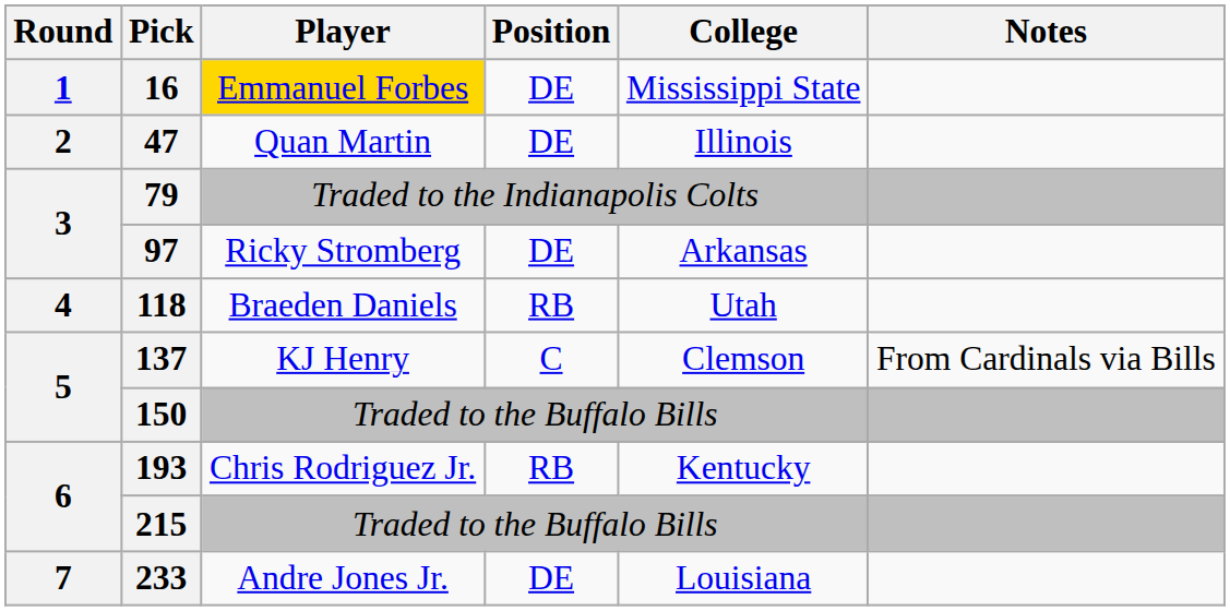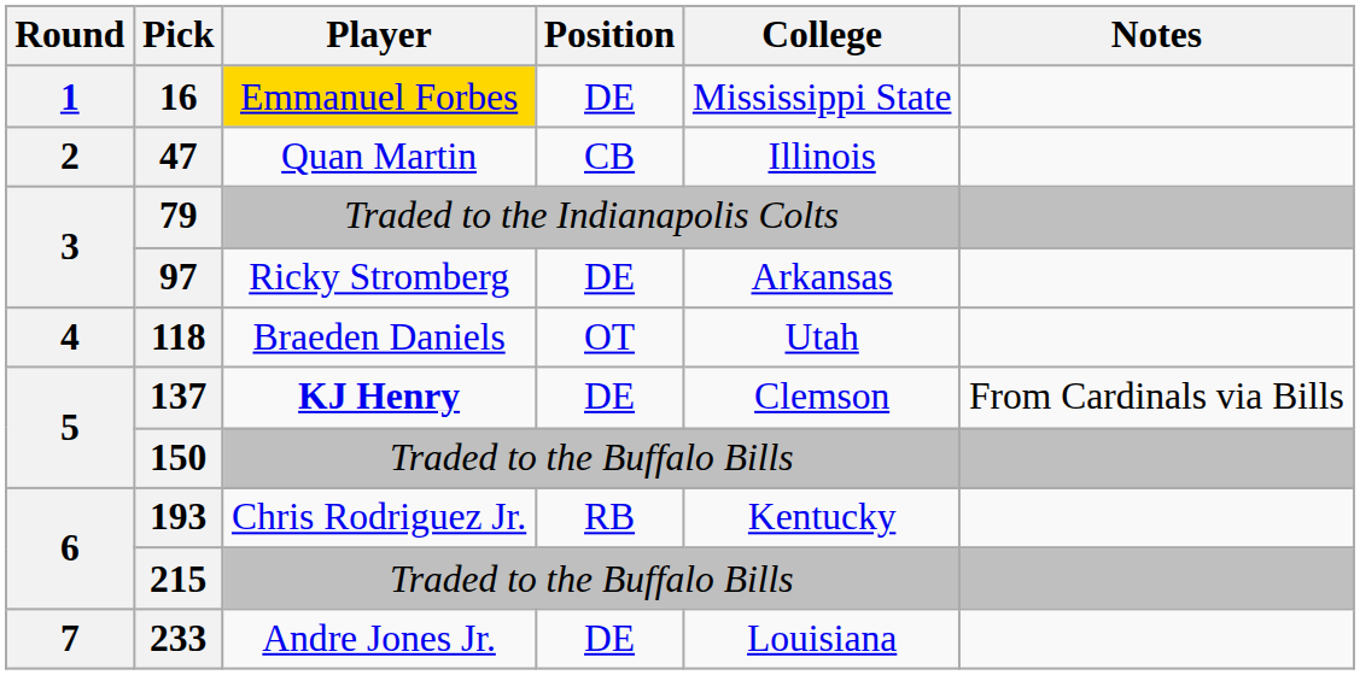47 | Position: DE -> CB
118 | Position: RB -> OT
137 | Player: normal -> bold
137 | Position: C -> DE
